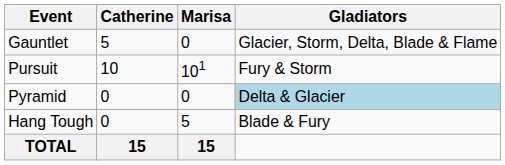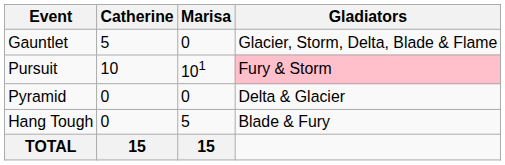Pursuit | Gladiators: no background -> pink background
Pyramid | Gladiators: lightblue background -> no background
